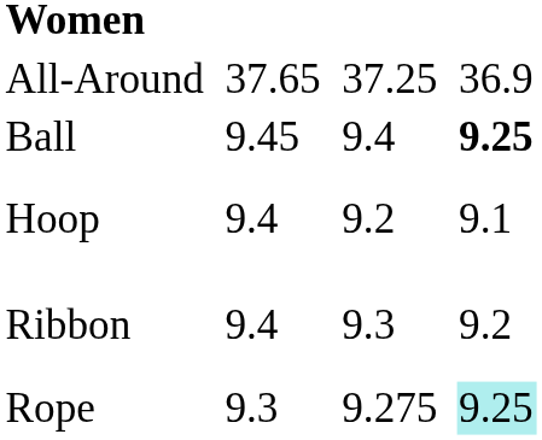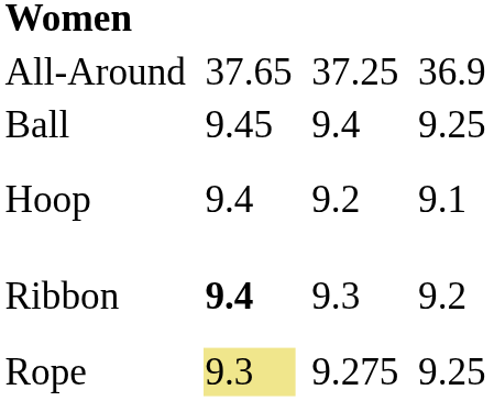Ball | column 4: bold -> normal
Ribbon | column 2: normal -> bold
Rope | column 2: no background -> khaki background
Rope | column 4: paleturquoise background -> no background
